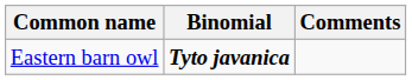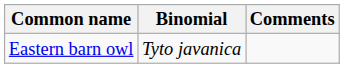Eastern barn owl | Binomial: bold -> normal
